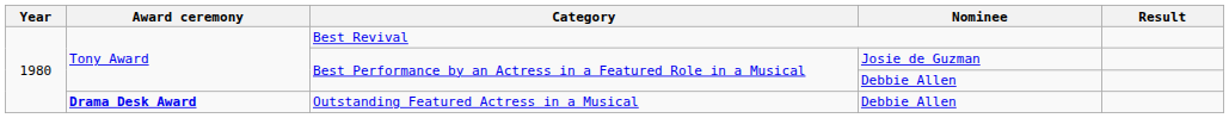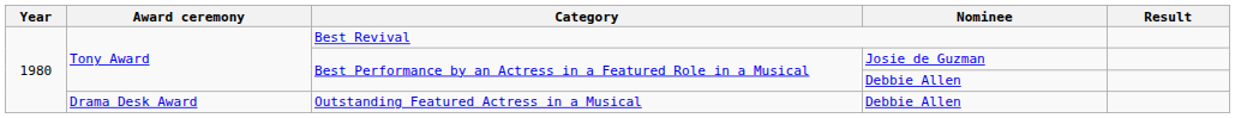Outstanding Featured Actress in a Musical | Award ceremony: bold -> normal
